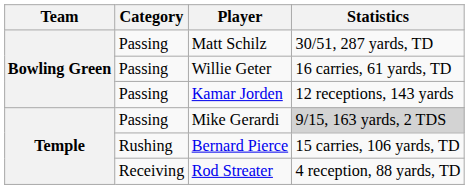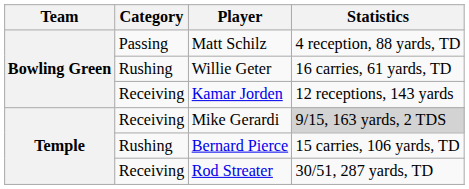Matt Schilz | Statistics: 30/51, 287 yards, TD -> 4 reception, 88 yards, TD
Willie Geter | Category: Passing -> Rushing
Kamar Jorden | Category: Passing -> Receiving
Mike Gerardi | Category: Passing -> Receiving
Rod Streater | Statistics: 4 reception, 88 yards, TD -> 30/51, 287 yards, TD
